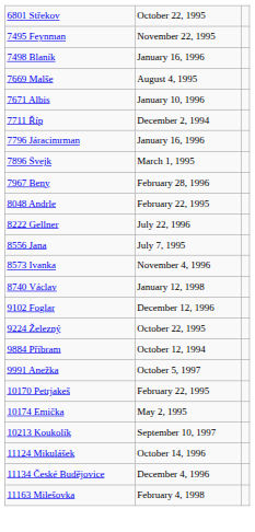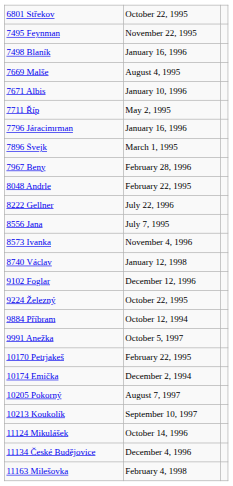7711 Říp | column 2: December 2, 1994 -> May 2, 1995
10174 Emička | column 2: May 2, 1995 -> December 2, 1994
+ row: 10205 Pokorný | August 7, 1997
